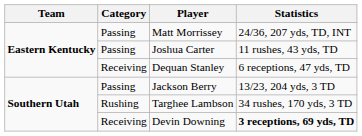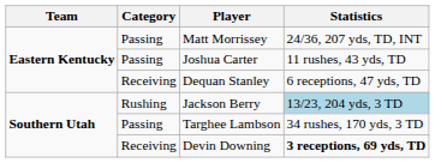Jackson Berry | Category: Passing -> Rushing
Jackson Berry | Statistics: no background -> lightblue background
Targhee Lambson | Category: Rushing -> Passing
